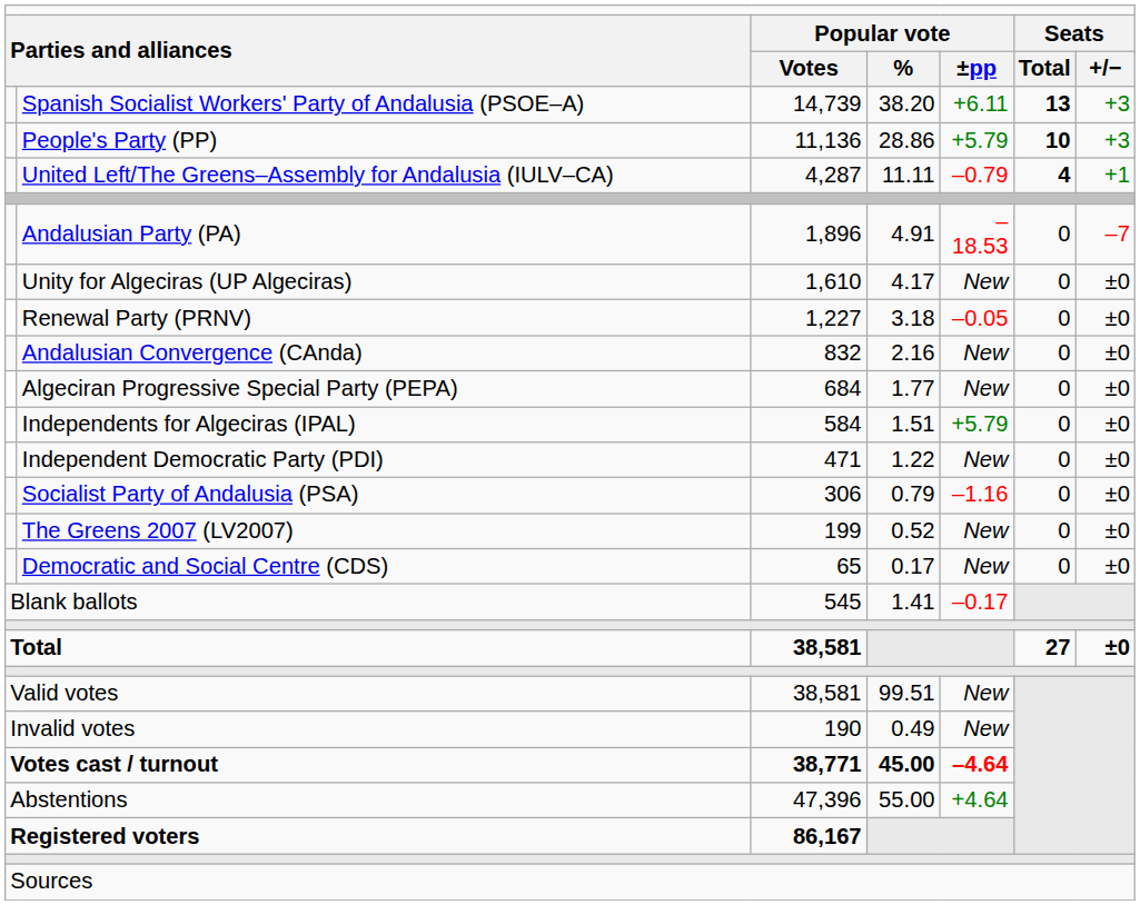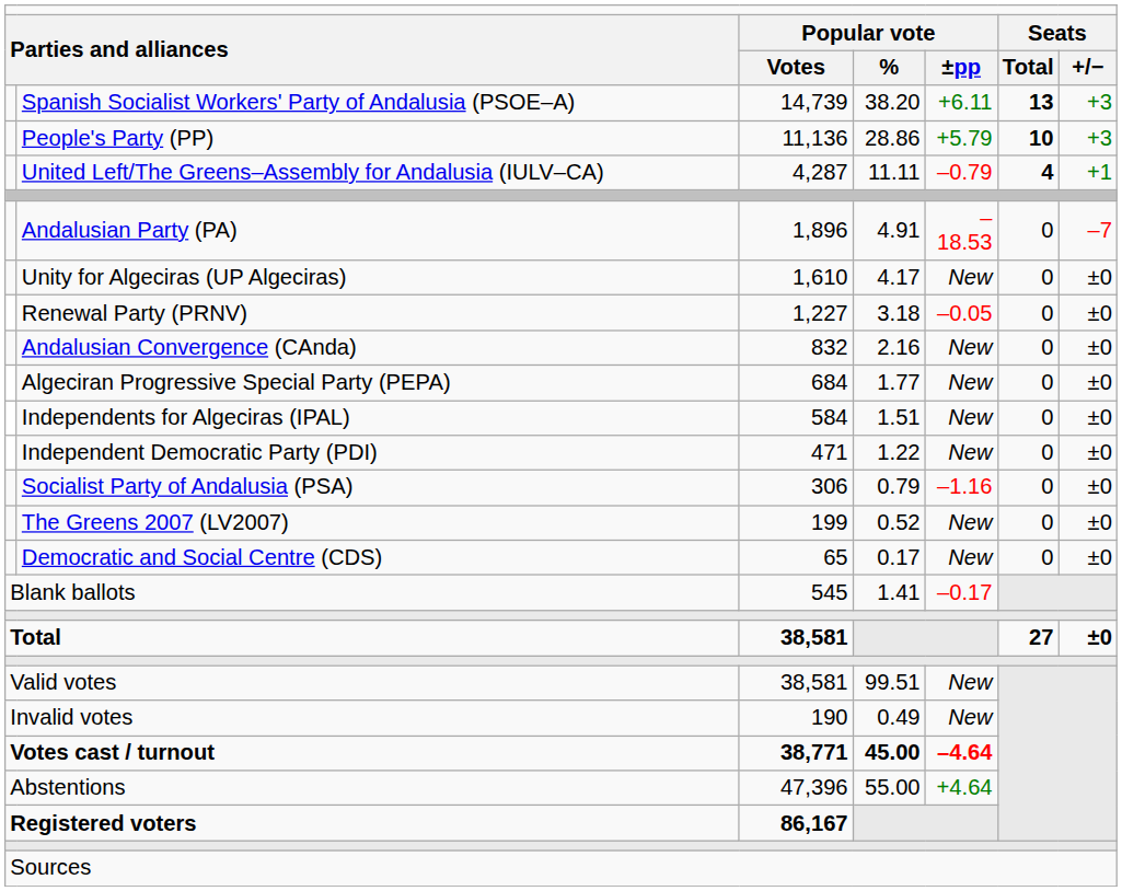Independents for Algeciras (IPAL) | column 5: +5.79 -> New
